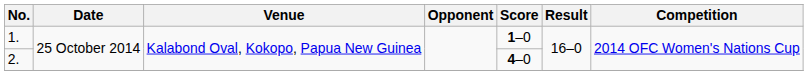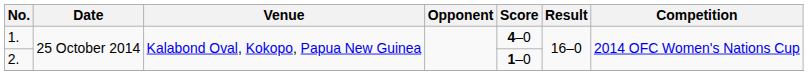1. | Score: 1–0 -> 4–0
2. | Score: 4–0 -> 1–0
